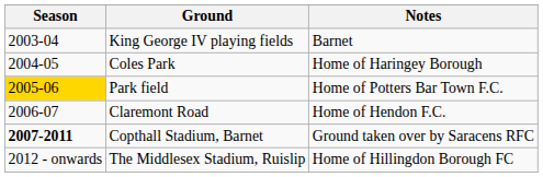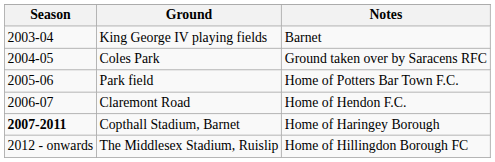Coles Park | Notes: Home of Haringey Borough -> Ground taken over by Saracens RFC
Park field | Season: gold background -> no background
Copthall Stadium, Barnet | Notes: Ground taken over by Saracens RFC -> Home of Haringey Borough
